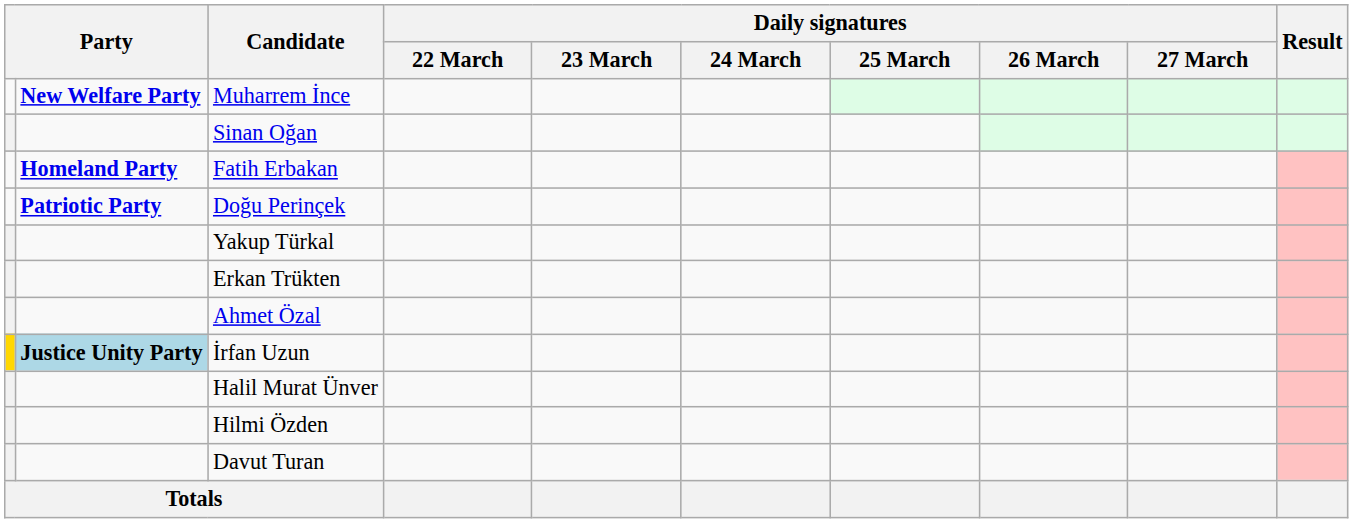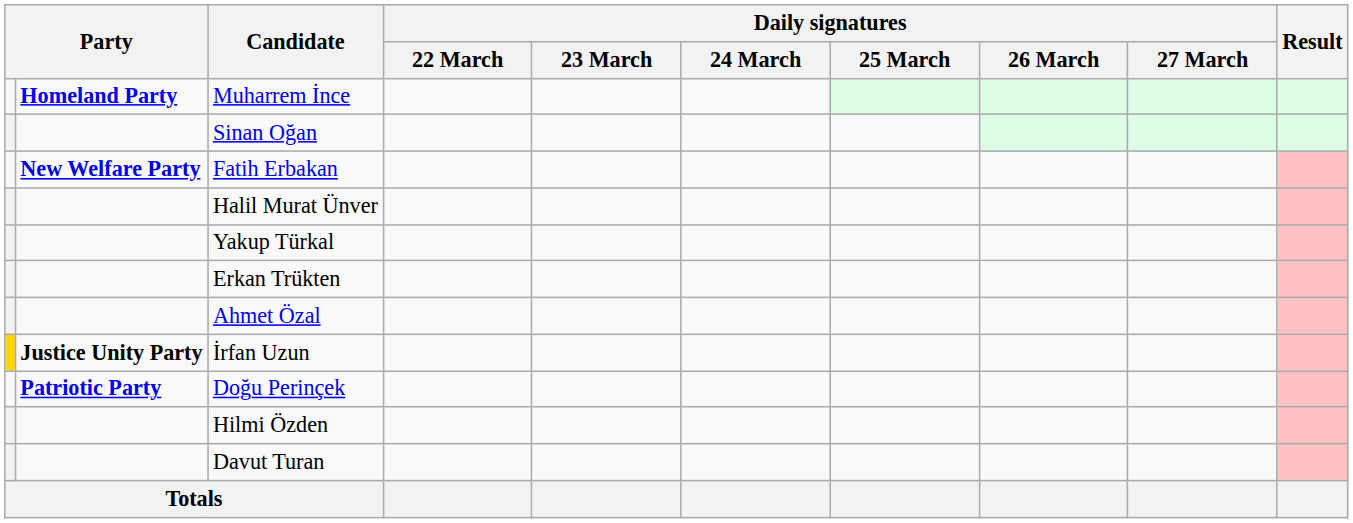Muharrem İnce | column 2: New Welfare Party -> Homeland Party
Fatih Erbakan | column 2: Homeland Party -> New Welfare Party
rows swapped: Doğu Perinçek <-> Halil Murat Ünver
İrfan Uzun | column 2: lightblue background -> no background
